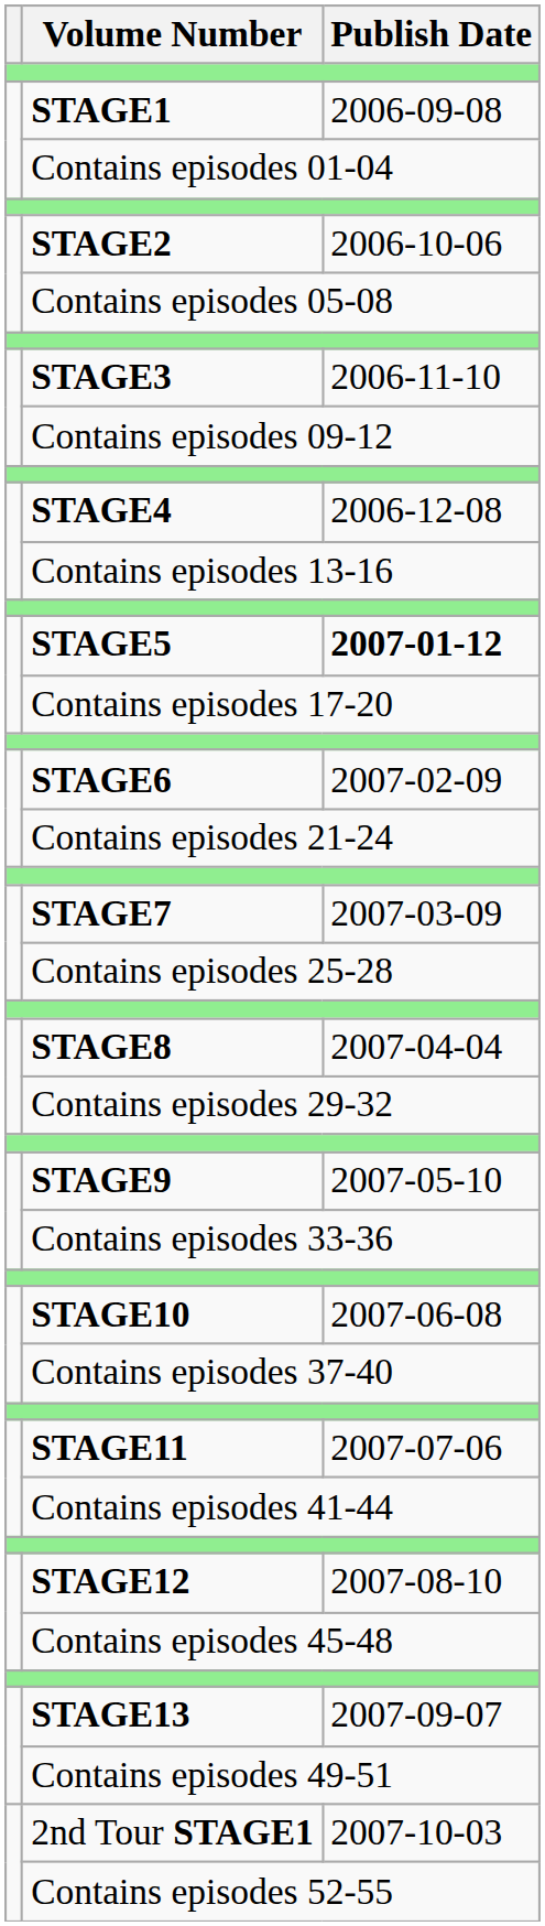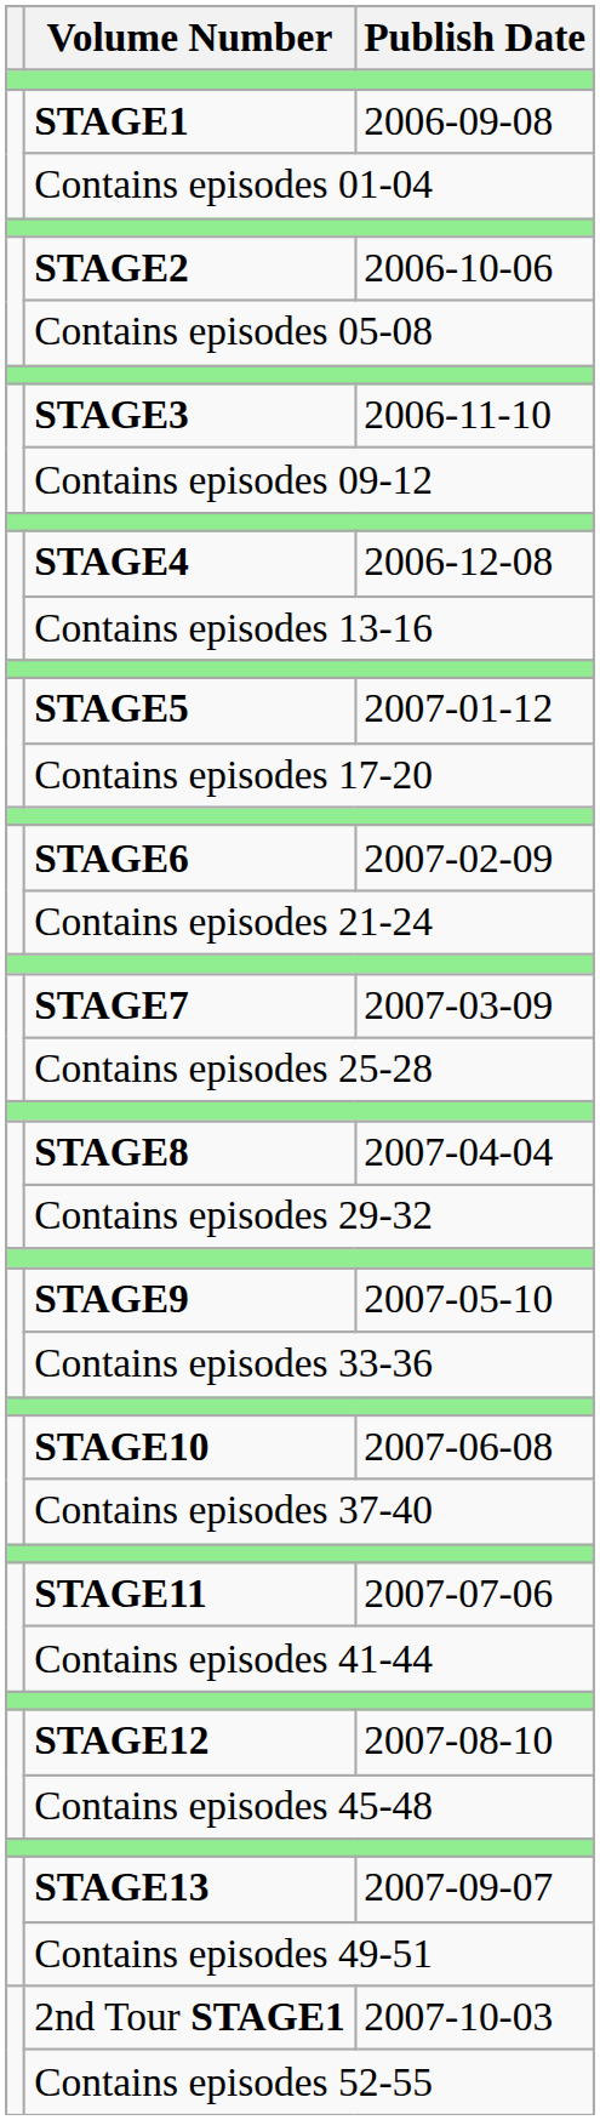STAGE5 | Publish Date: bold -> normal
